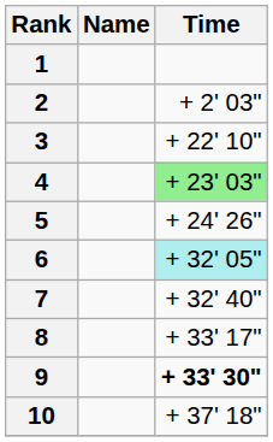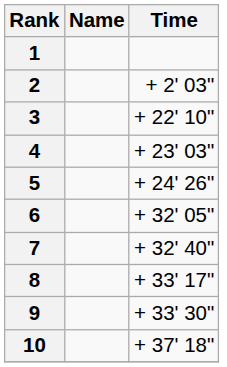4 | Time: lightgreen background -> no background
6 | Time: paleturquoise background -> no background
9 | Time: bold -> normal
